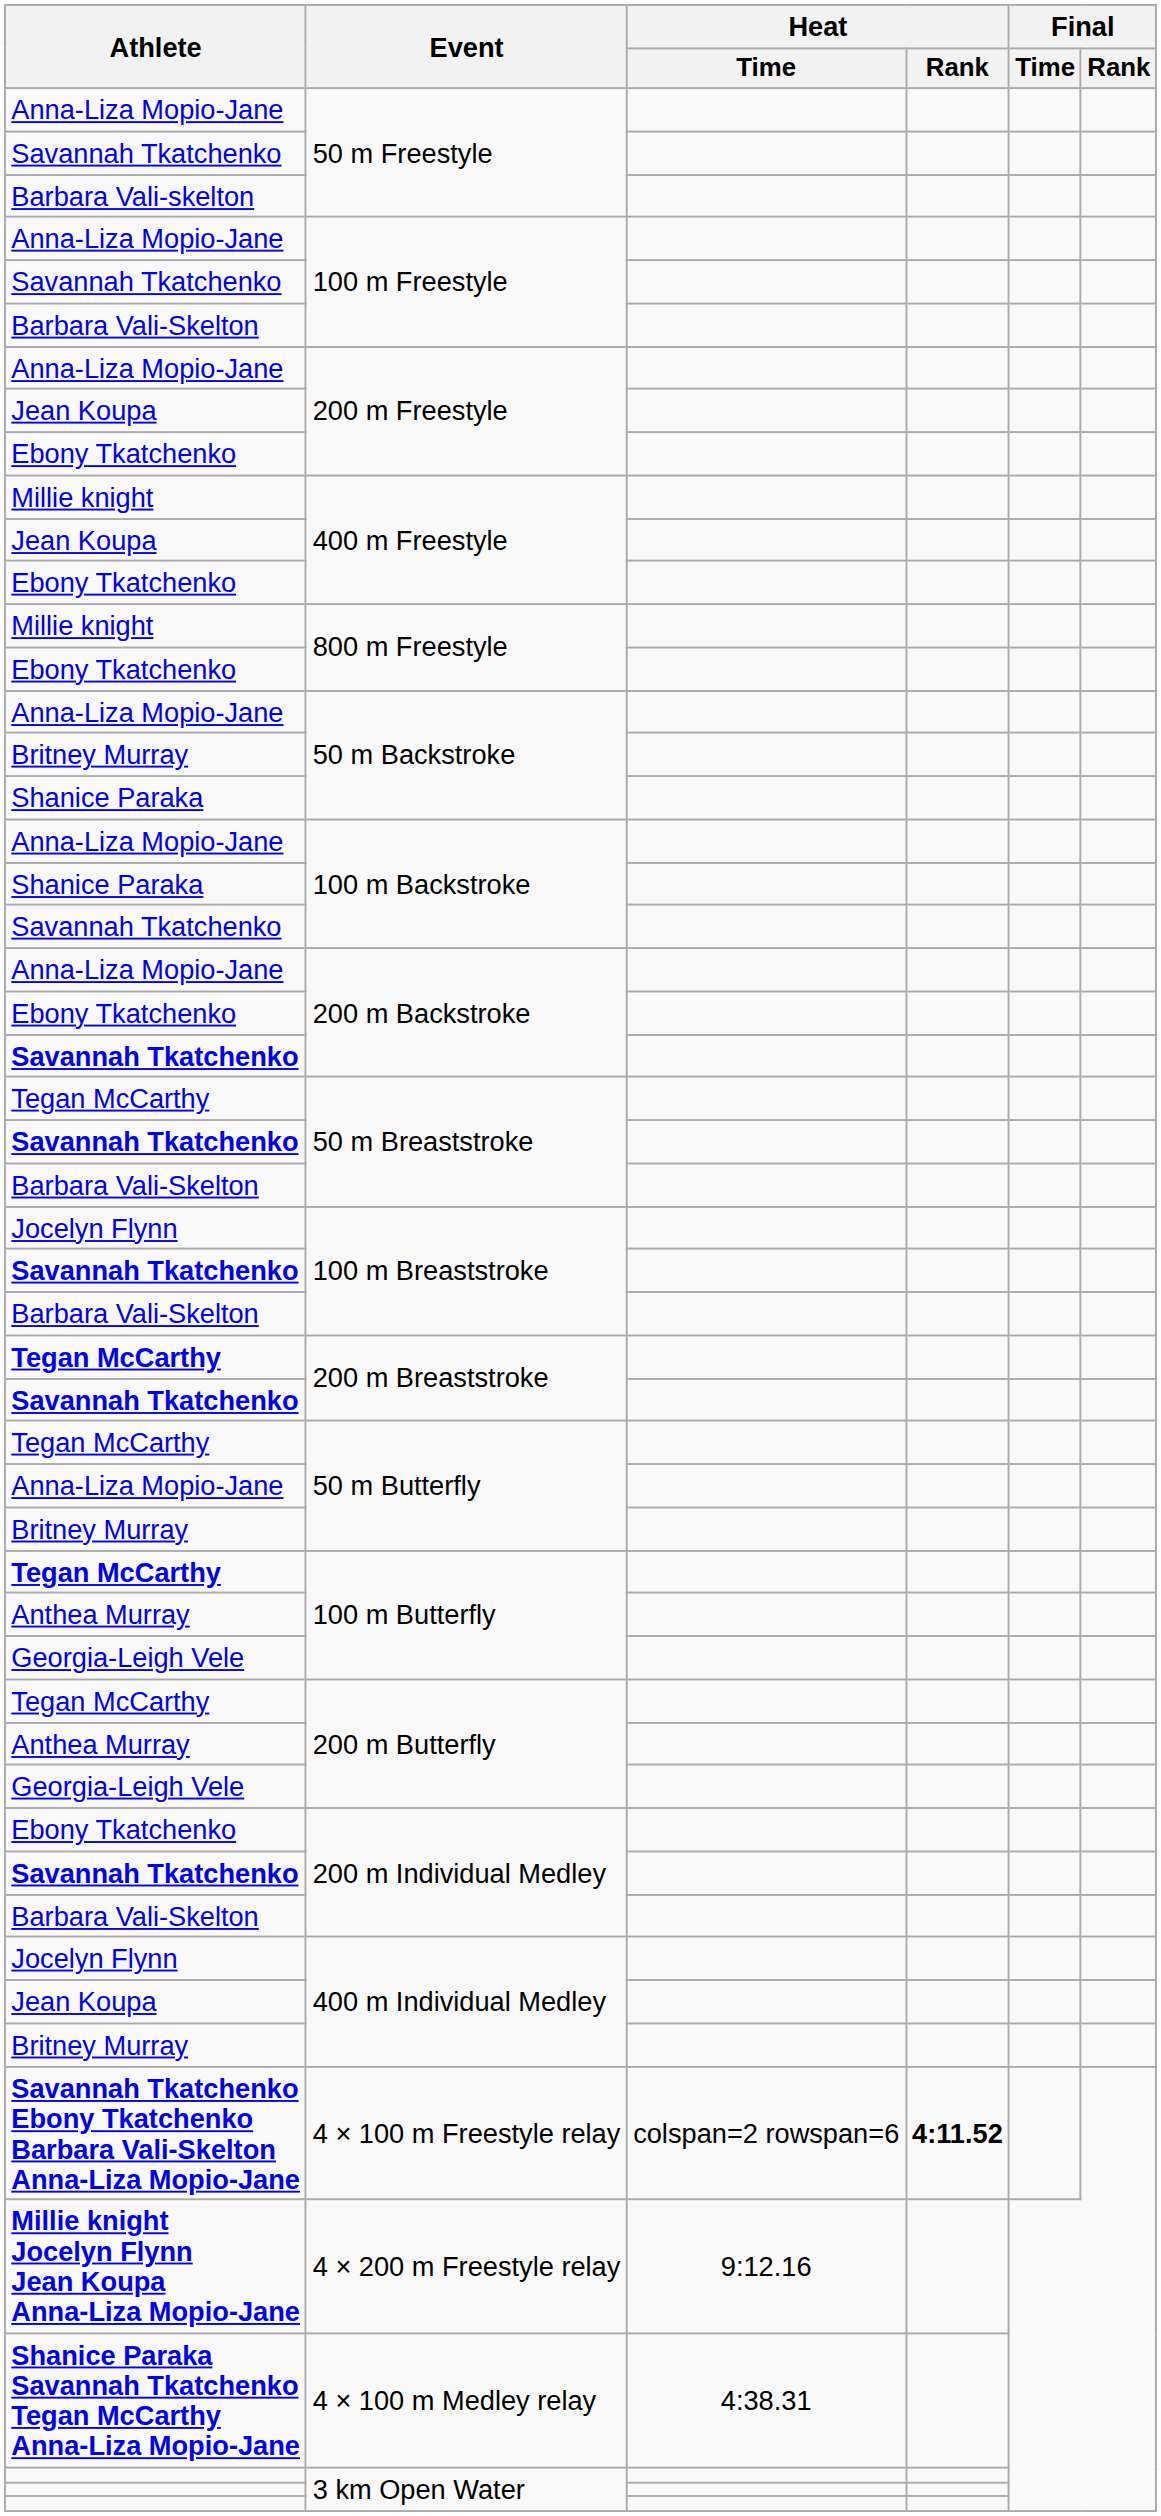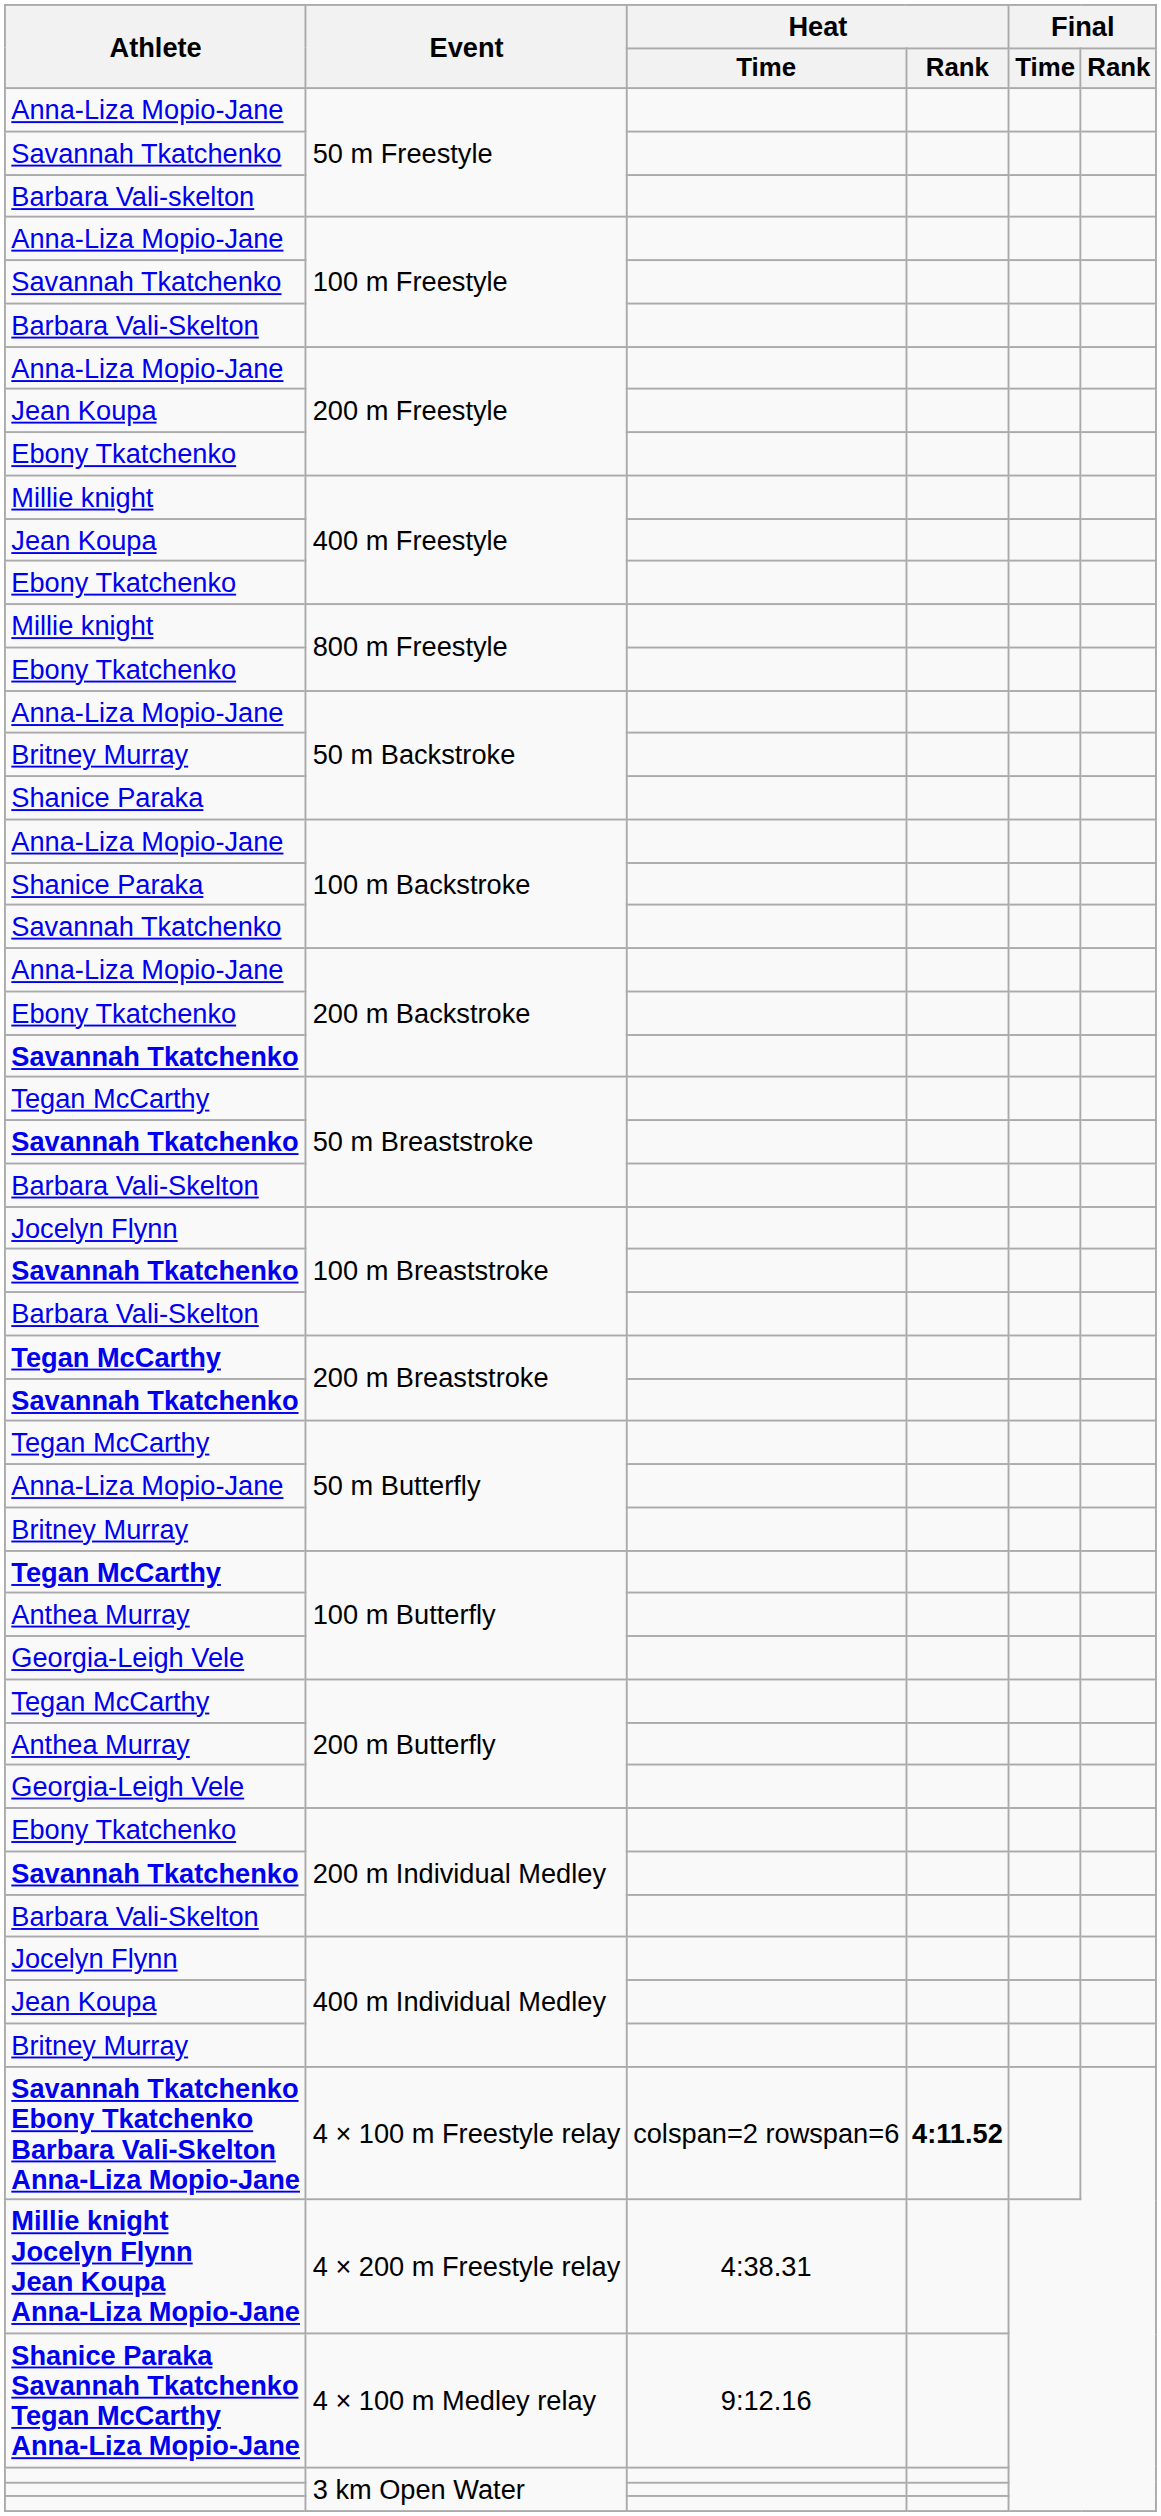4 × 200 m Freestyle relay | Heat / Time: 9:12.16 -> 4:38.31
4 × 100 m Medley relay | Heat / Time: 4:38.31 -> 9:12.16
